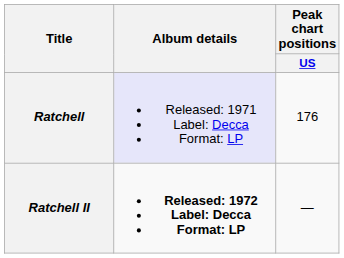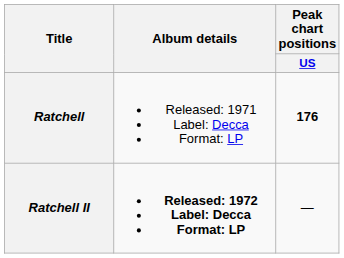Ratchell | Album details: lavender background -> no background
Ratchell | Peak chart positions / US: normal -> bold
